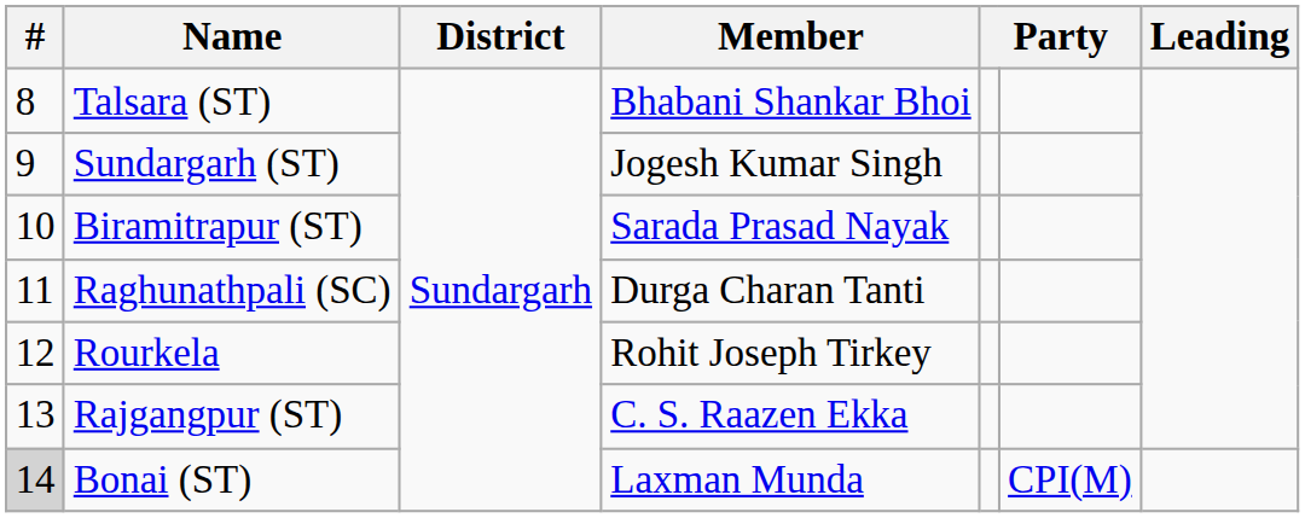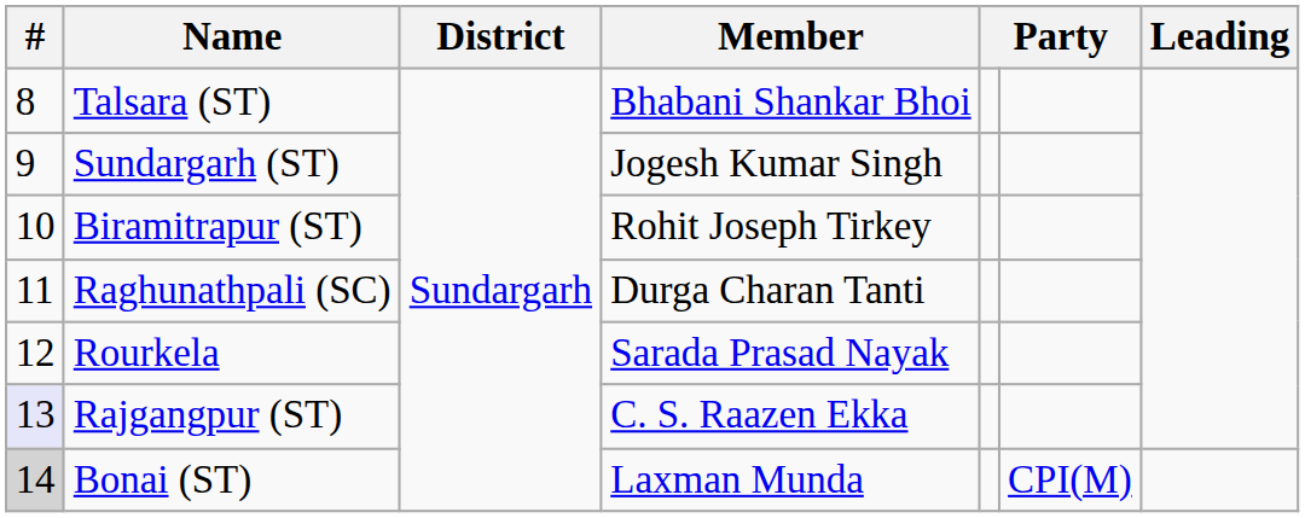Biramitrapur (ST) | Member: Sarada Prasad Nayak -> Rohit Joseph Tirkey
Rourkela | Member: Rohit Joseph Tirkey -> Sarada Prasad Nayak
Rajgangpur (ST) | #: no background -> lavender background
